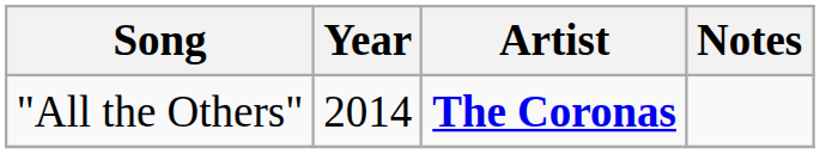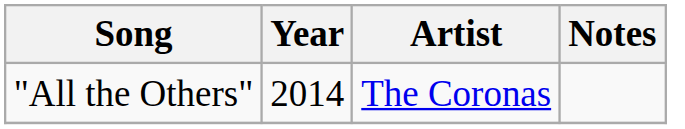row 2 | Artist: bold -> normal
